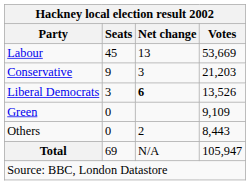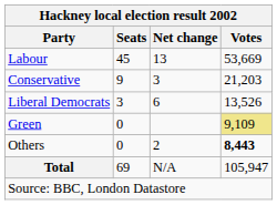Liberal Democrats | Net change: bold -> normal
Green | Votes: no background -> khaki background
Others | Votes: normal -> bold
